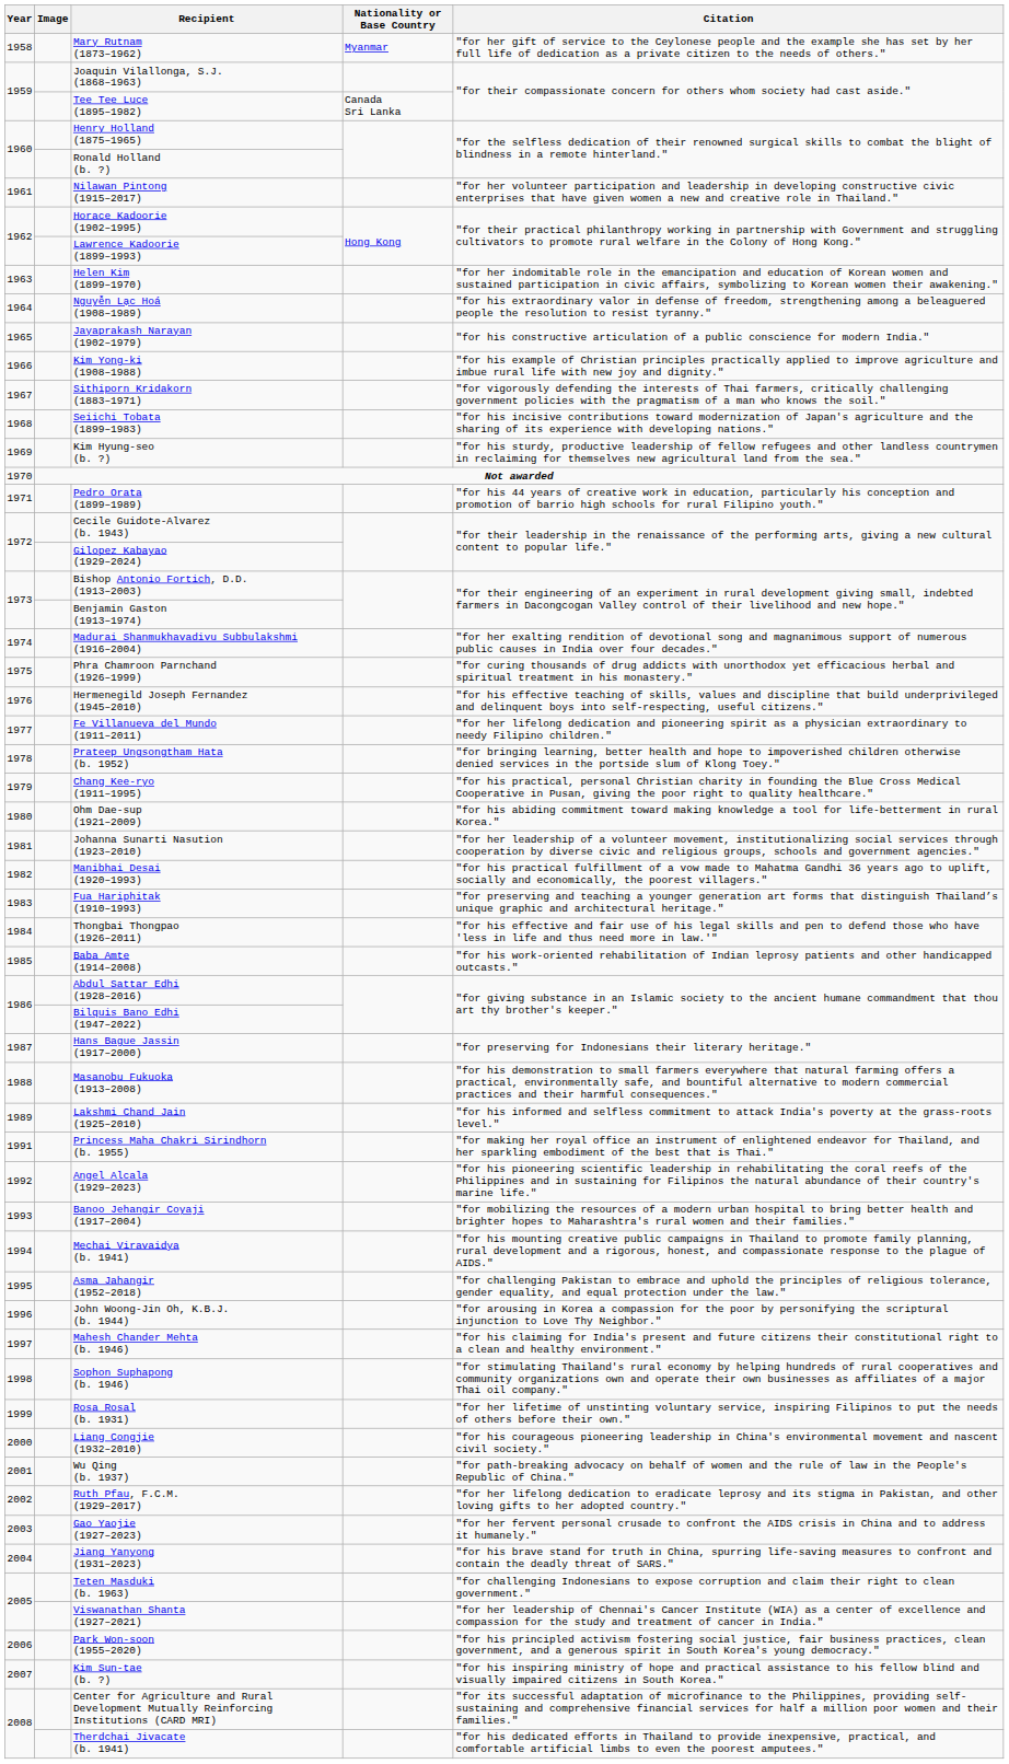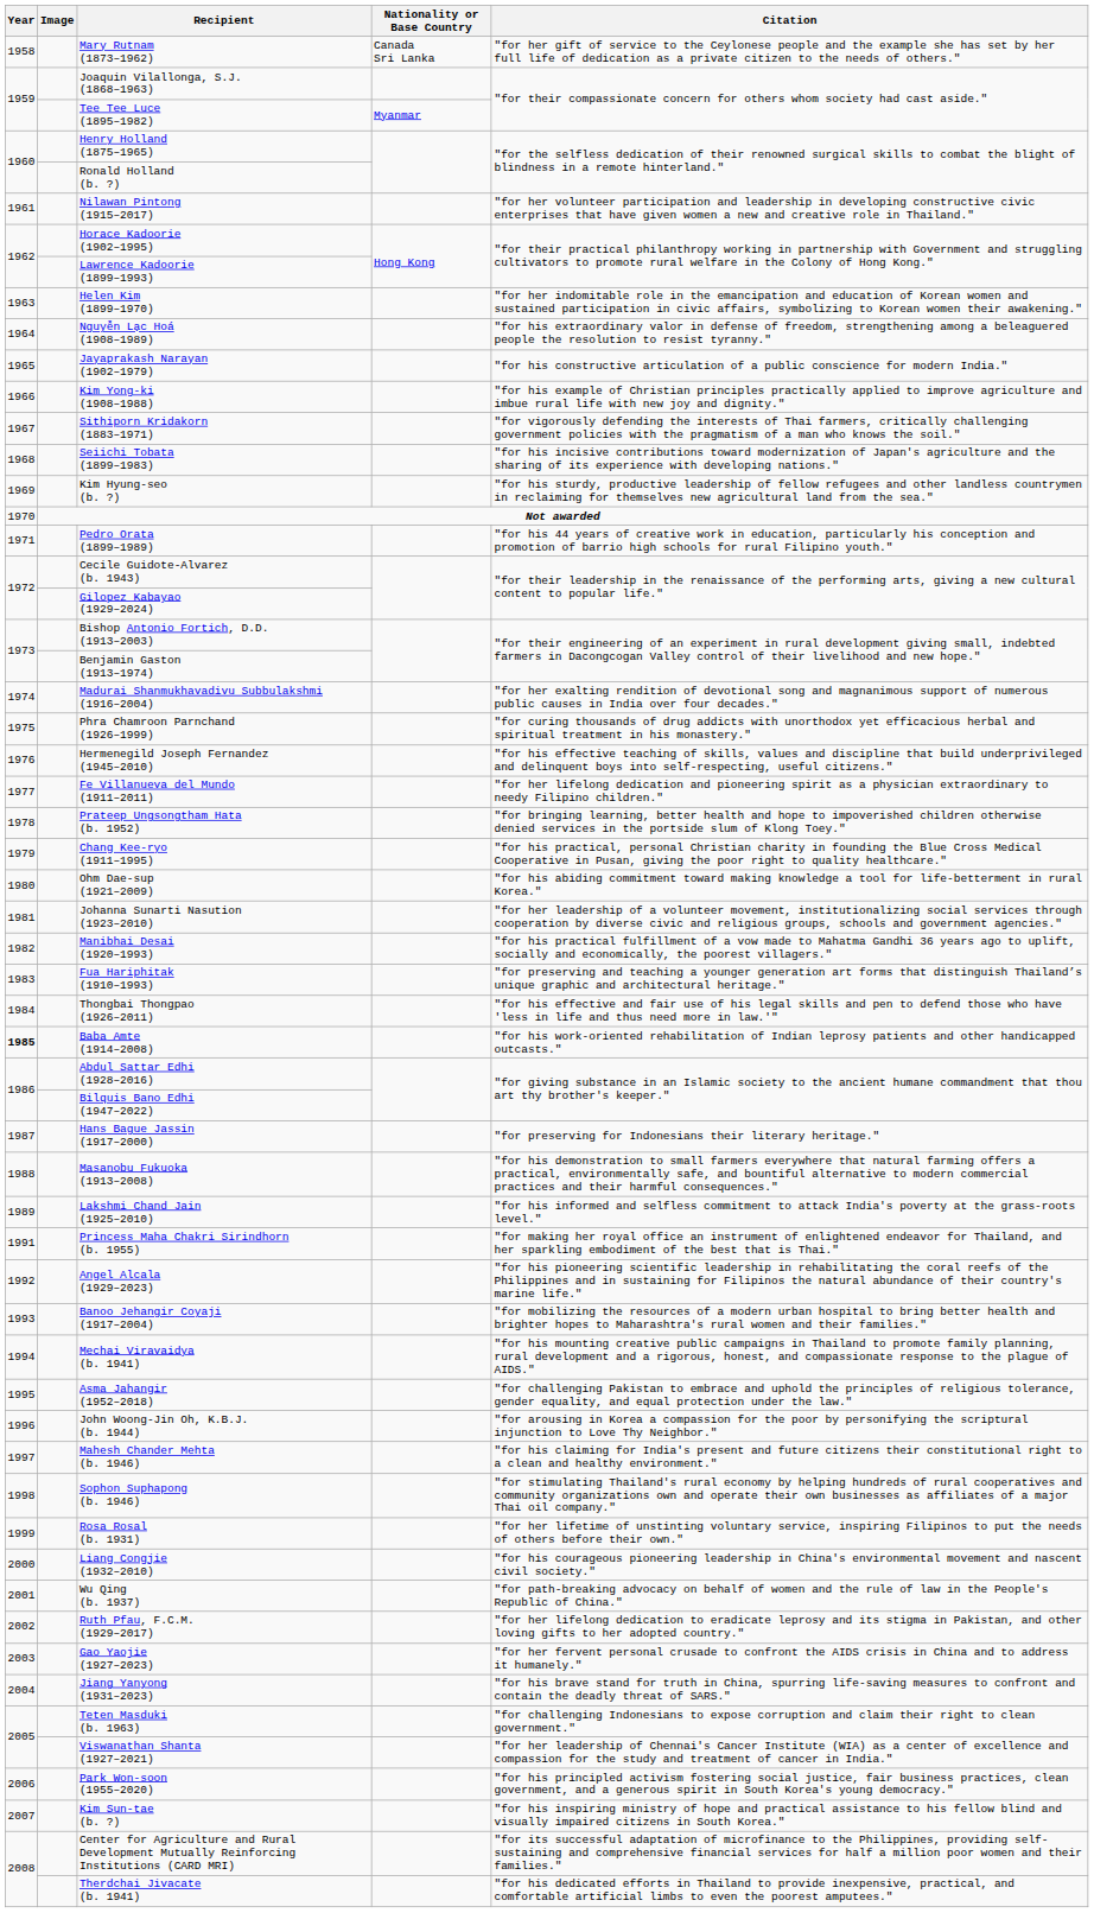Mary Rutnam (1873–1962) | Nationality or Base Country: Myanmar -> Canada Sri Lanka
Tee Tee Luce (1895–1982) | Nationality or Base Country: Canada Sri Lanka -> Myanmar
Baba Amte (1914–2008) | Year: normal -> bold
